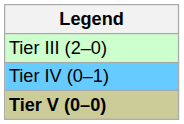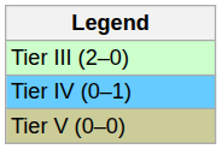row 4 | column 1: bold -> normal
